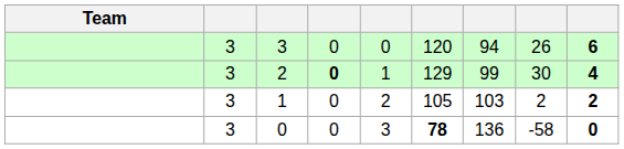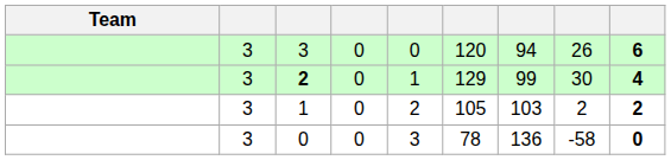row 3 | column 3: normal -> bold
row 3 | column 4: bold -> normal
row 5 | column 6: bold -> normal
